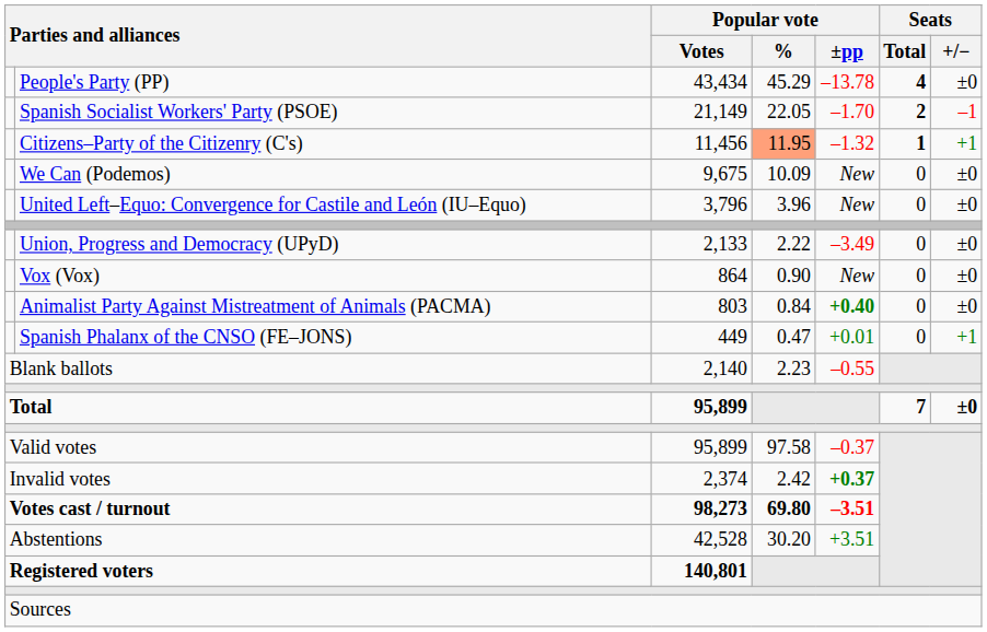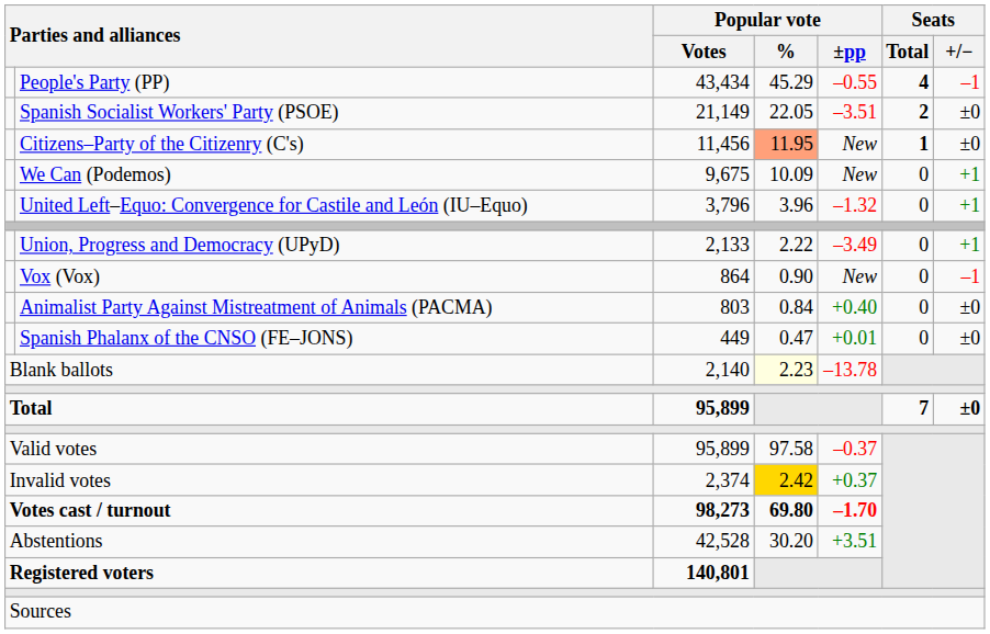People's Party (PP) | Popular vote / ±pp: –13.78 -> –0.55
People's Party (PP) | Seats / +/−: ±0 -> –1
Spanish Socialist Workers' Party (PSOE) | Popular vote / ±pp: –1.70 -> –3.51
Spanish Socialist Workers' Party (PSOE) | Seats / +/−: –1 -> ±0
Citizens–Party of the Citizenry (C's) | Popular vote / ±pp: –1.32 -> New
Citizens–Party of the Citizenry (C's) | Seats / +/−: +1 -> ±0
We Can (Podemos) | Seats / +/−: ±0 -> +1
United Left–Equo: Convergence for Castile and León (IU–Equo) | Popular vote / ±pp: New -> –1.32
United Left–Equo: Convergence for Castile and León (IU–Equo) | Seats / +/−: ±0 -> +1
Union, Progress and Democracy (UPyD) | Seats / +/−: ±0 -> +1
Vox (Vox) | Seats / +/−: ±0 -> –1
Animalist Party Against Mistreatment of Animals (PACMA) | Popular vote / ±pp: bold -> normal
Spanish Phalanx of the CNSO (FE–JONS) | Seats / +/−: +1 -> ±0
Blank ballots | Popular vote / %: no background -> lightyellow background
Blank ballots | Popular vote / ±pp: –0.55 -> –13.78
Invalid votes | Popular vote / %: no background -> gold background
Invalid votes | Popular vote / ±pp: bold -> normal
Votes cast / turnout | Popular vote / ±pp: –3.51 -> –1.70
